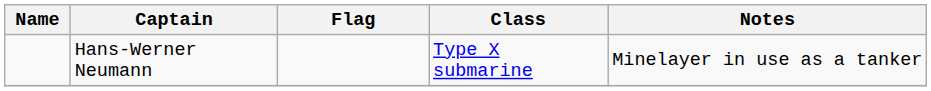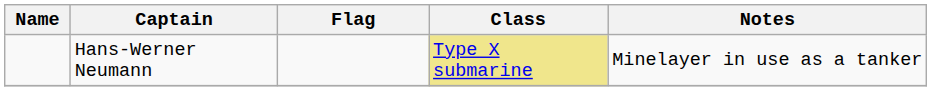Hans-Werner Neumann | Class: no background -> khaki background
